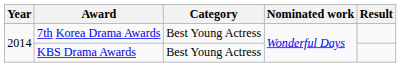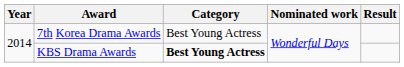KBS Drama Awards | Category: normal -> bold
